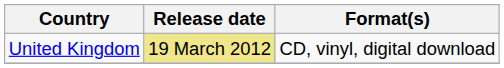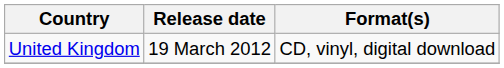United Kingdom | Release date: khaki background -> no background
